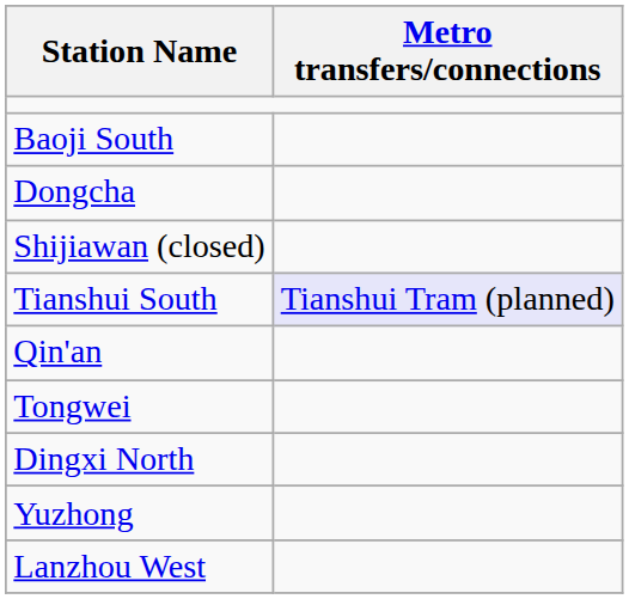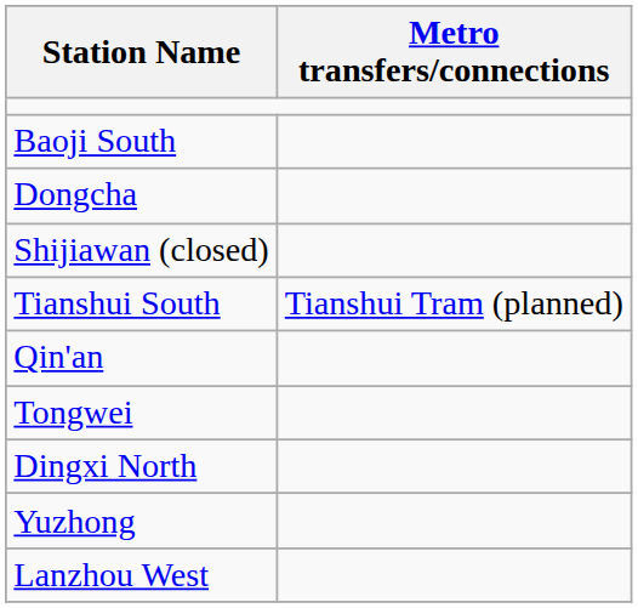Tianshui South | Metro transfers/connections: lavender background -> no background
